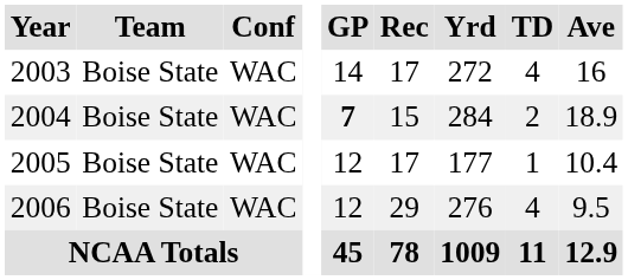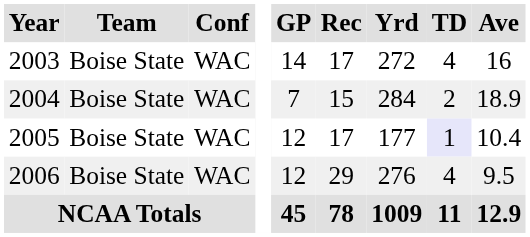2004 | GP: bold -> normal
2005 | TD: no background -> lavender background
